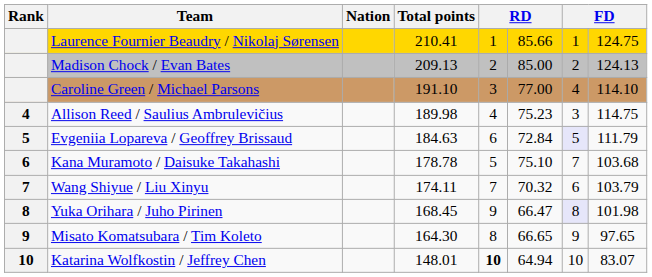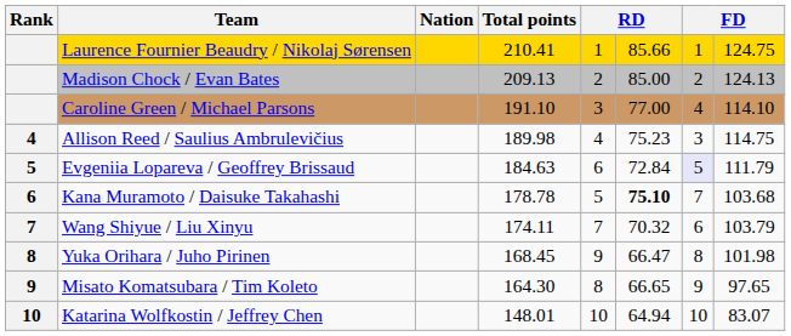Kana Muramoto / Daisuke Takahashi | column 6: normal -> bold
Yuka Orihara / Juho Pirinen | column 7: lavender background -> no background
Katarina Wolfkostin / Jeffrey Chen | column 5: bold -> normal
